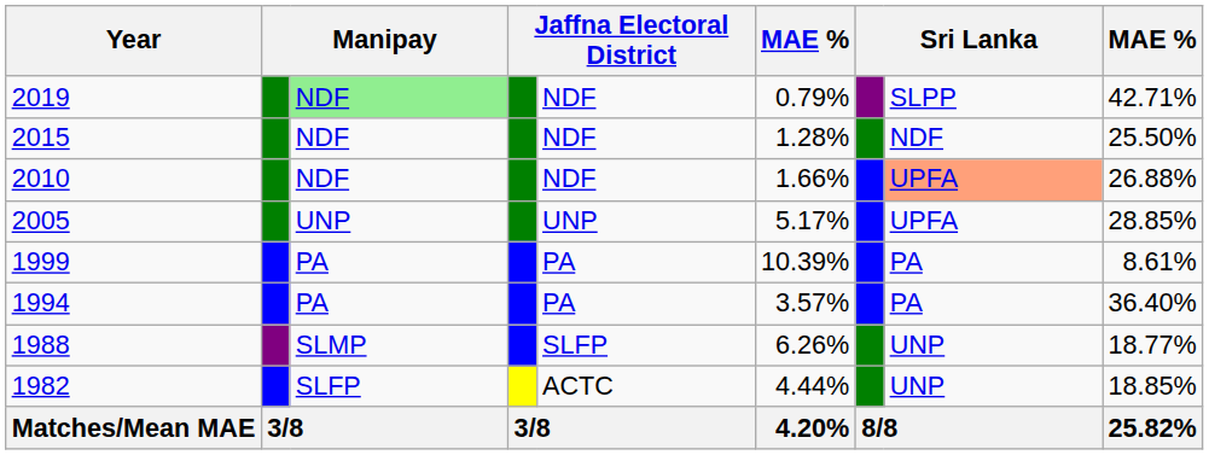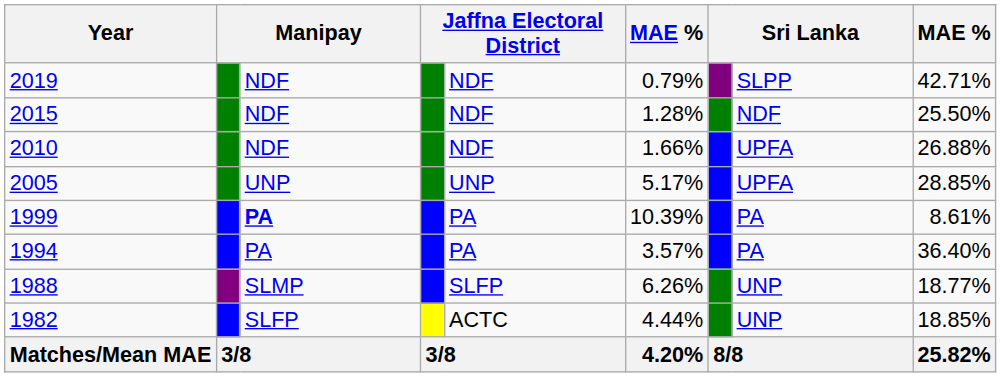2019 | column 3: lightgreen background -> no background
2010 | column 8: lightsalmon background -> no background
1999 | column 3: normal -> bold
